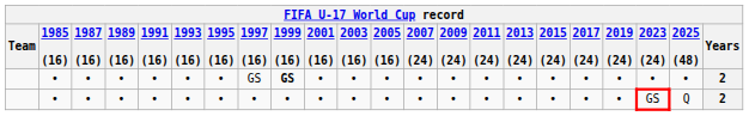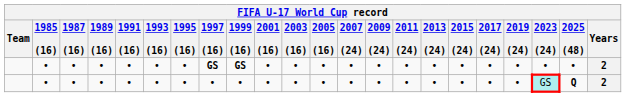row 3 | 1997 (16): normal -> bold
row 4 | 2023 (24): no background -> paleturquoise background
row 4 | 2025 (48): normal -> bold
